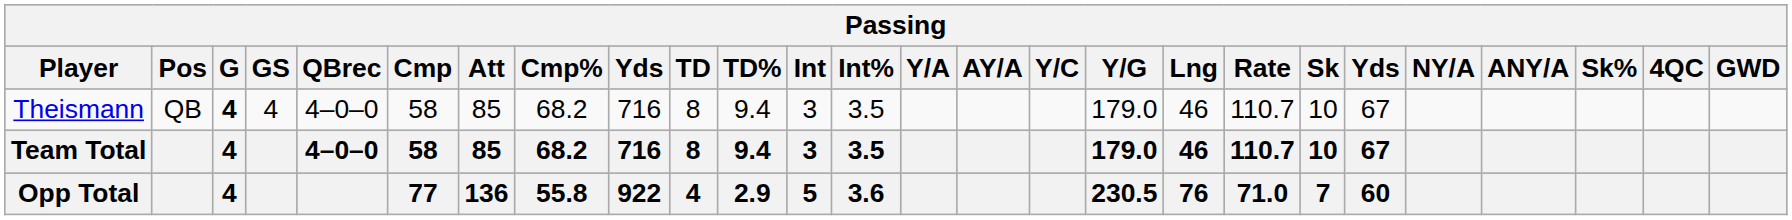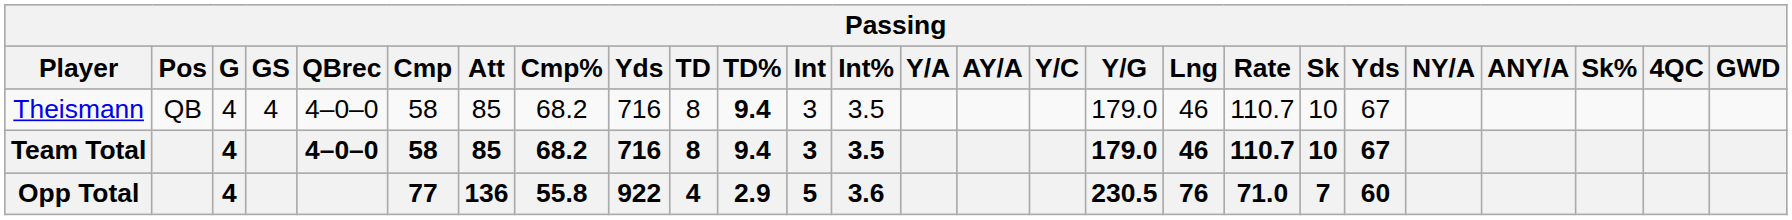Theismann | G: bold -> normal
Theismann | TD%: normal -> bold
